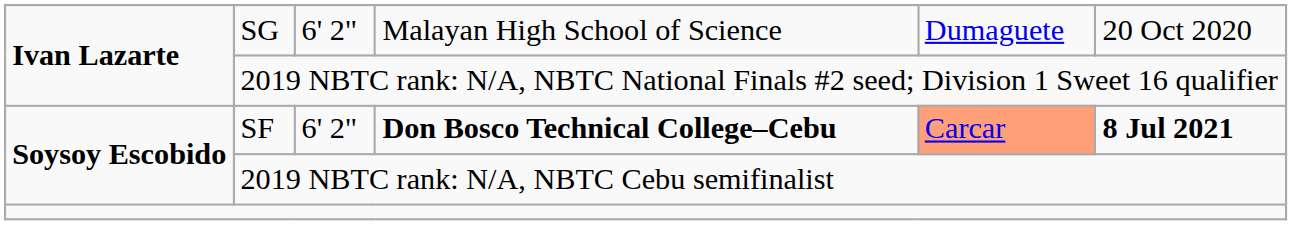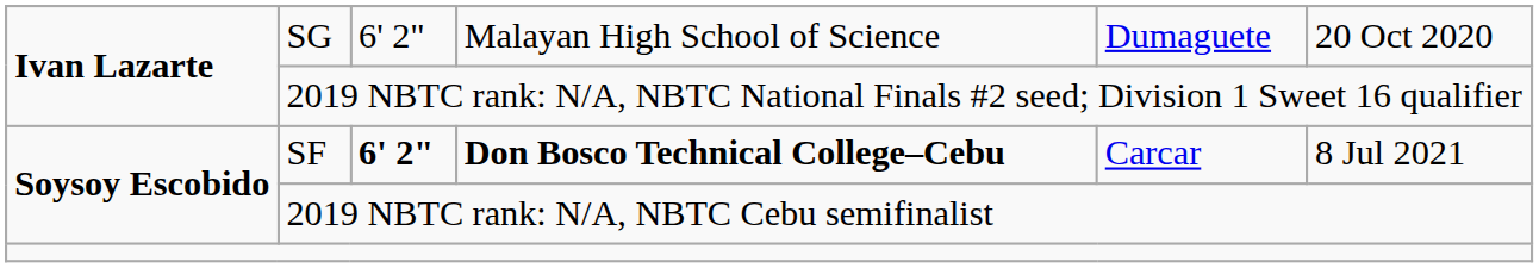SF | column 3: normal -> bold
SF | column 5: lightsalmon background -> no background
SF | column 6: bold -> normal
